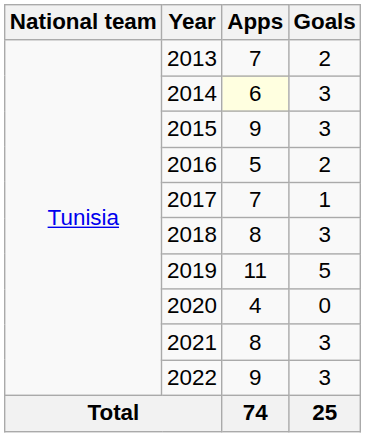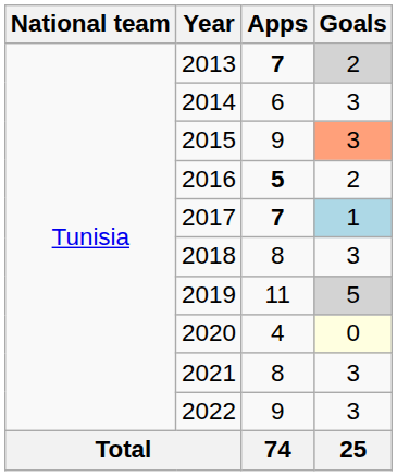2013 | Apps: normal -> bold
2013 | Goals: no background -> lightgrey background
2014 | Apps: lightyellow background -> no background
2015 | Goals: no background -> lightsalmon background
2016 | Apps: normal -> bold
2017 | Apps: normal -> bold
2017 | Goals: no background -> lightblue background
2019 | Goals: no background -> lightgrey background
2020 | Goals: no background -> lightyellow background
